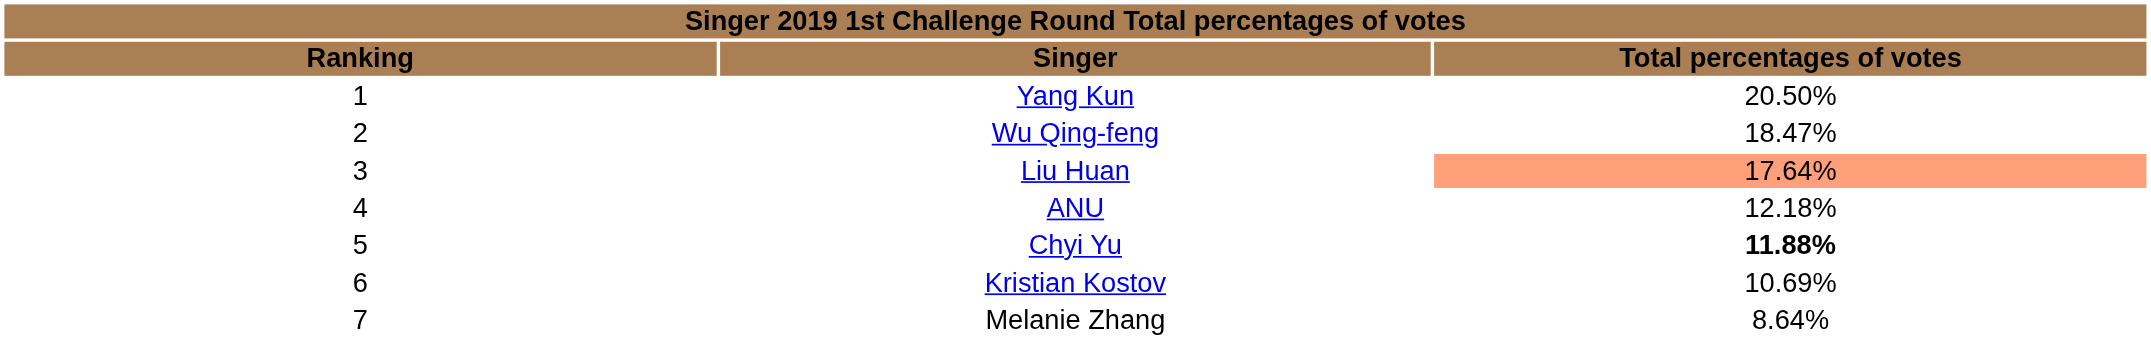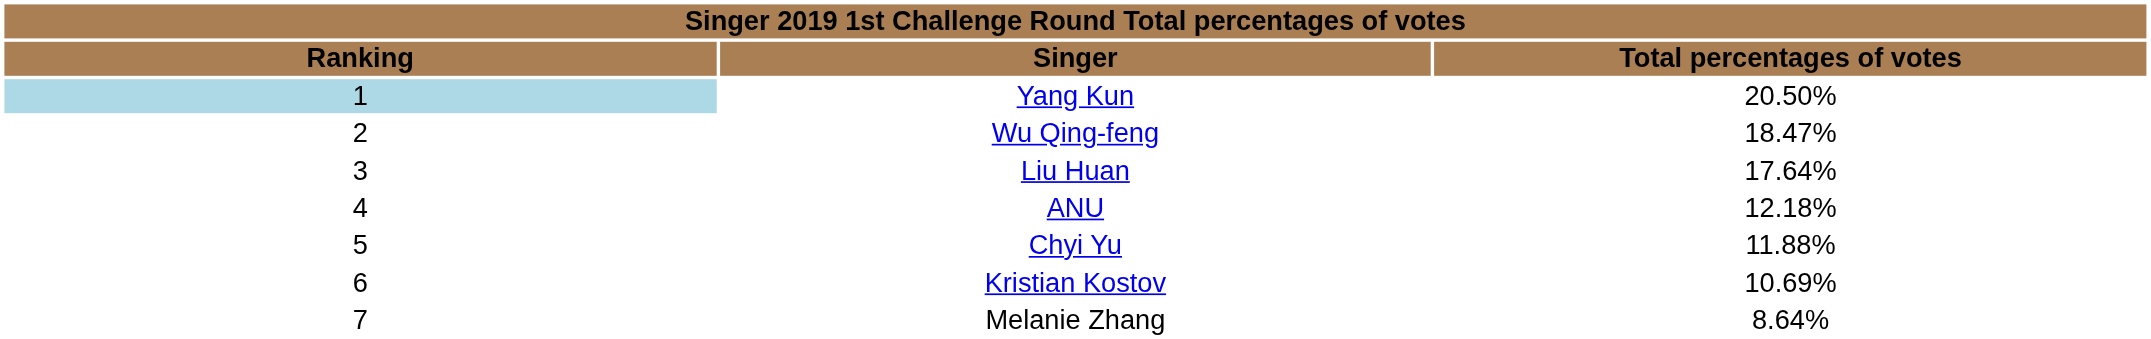Yang Kun | column 1: no background -> lightblue background
Liu Huan | column 3: lightsalmon background -> no background
Chyi Yu | column 3: bold -> normal
